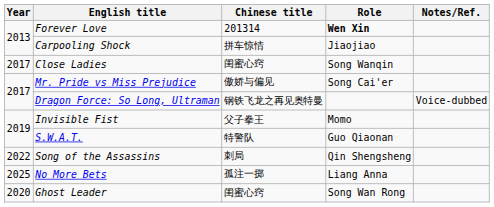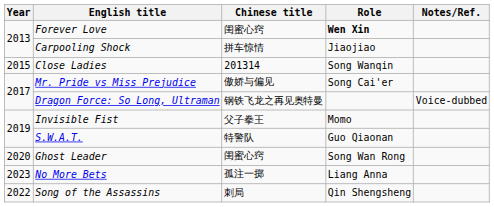Forever Love | Chinese title: 201314 -> 闺蜜心窍
Close Ladies | Year: 2017 -> 2015
Close Ladies | Chinese title: 闺蜜心窍 -> 201314
rows swapped: Ghost Leader <-> Song of the Assassins
No More Bets | Year: 2025 -> 2023
